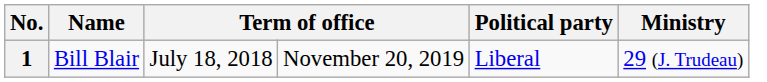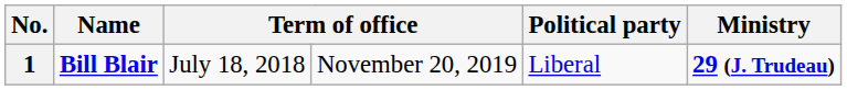1 | Name: normal -> bold
1 | Ministry: normal -> bold
